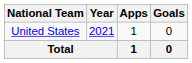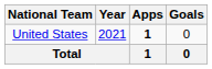United States | Apps: normal -> bold
